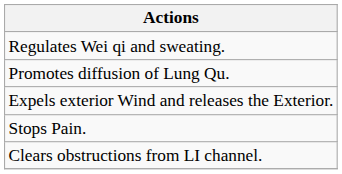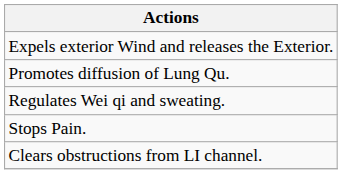row 2 | column 1: Regulates Wei qi and sweating. -> Expels exterior Wind and releases the Exterior.
row 4 | column 1: Expels exterior Wind and releases the Exterior. -> Regulates Wei qi and sweating.
